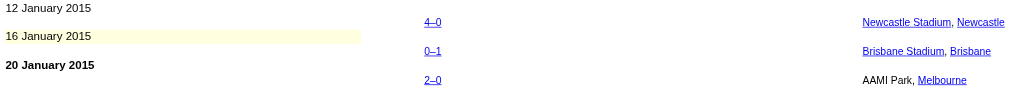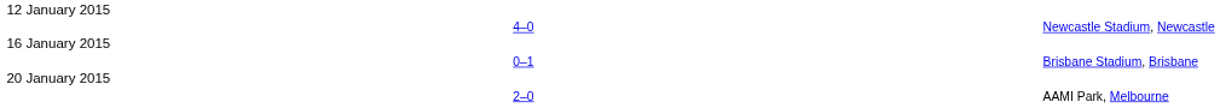16 January 2015 | column 1: lightyellow background -> no background
20 January 2015 | column 1: bold -> normal
